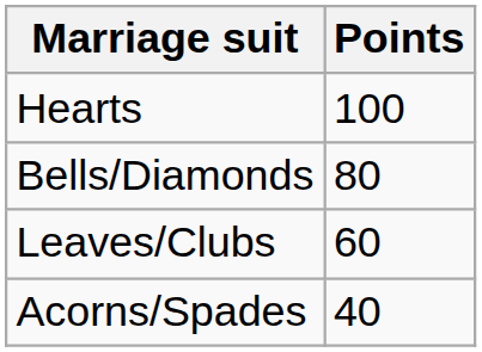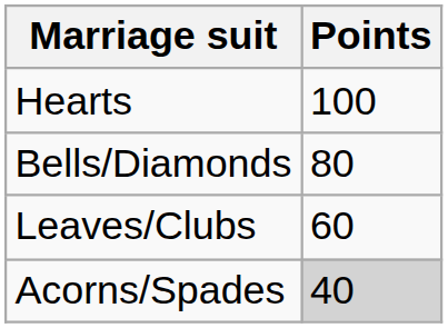Acorns/Spades | Points: no background -> lightgrey background
